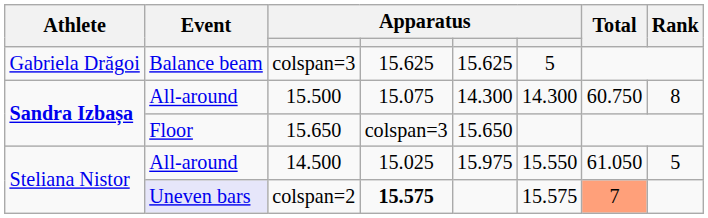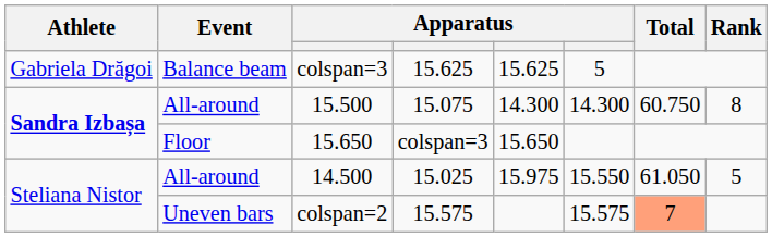colspan=2 | Event: lavender background -> no background
colspan=2 | column 4: bold -> normal
